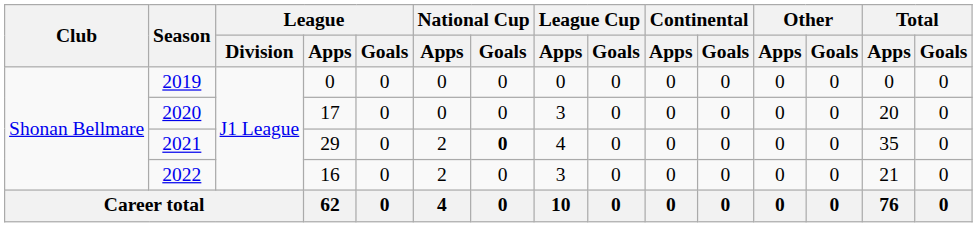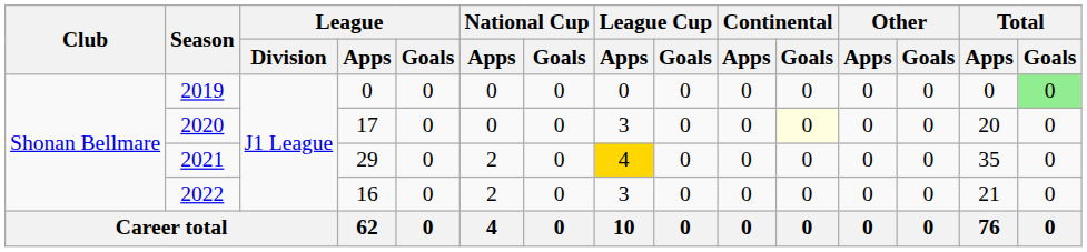2019 | Total / Goals: no background -> lightgreen background
2020 | Continental / Goals: no background -> lightyellow background
2021 | National Cup / Goals: bold -> normal
2021 | League Cup / Apps: no background -> gold background
